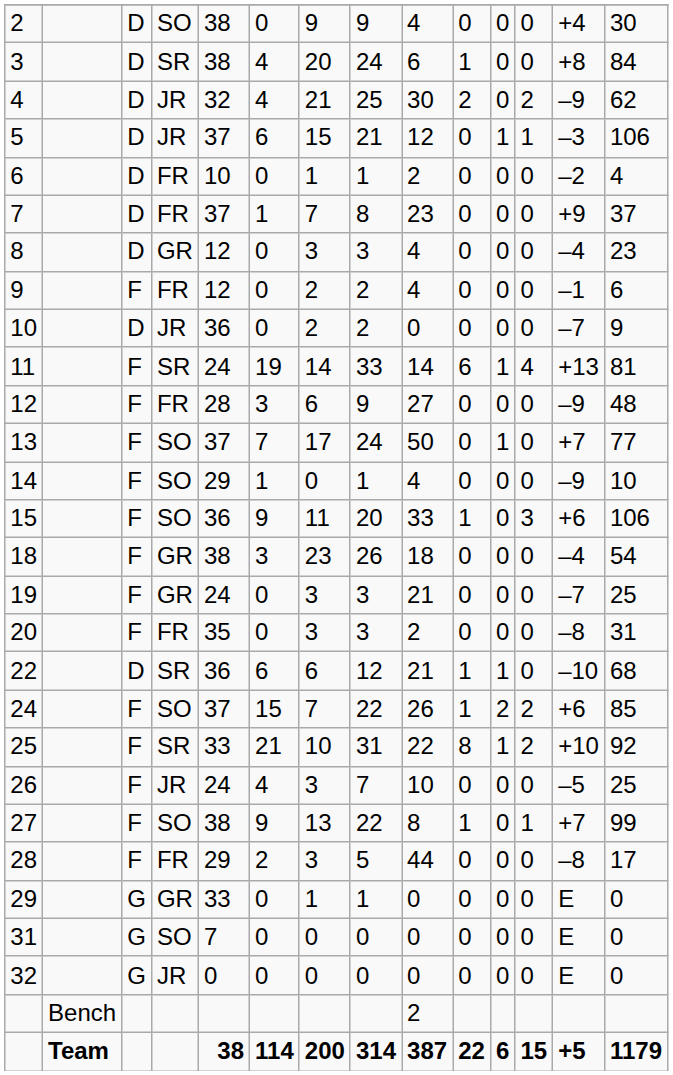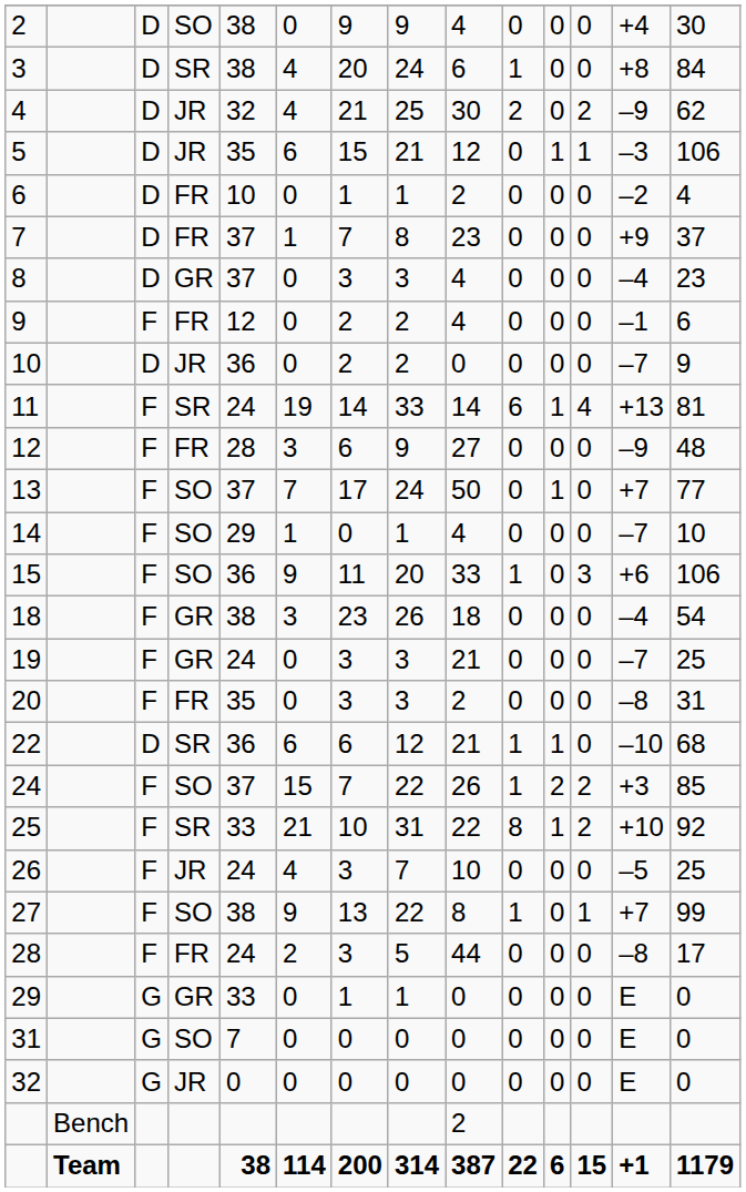row 4 | column 5: 37 -> 35
row 7 | column 5: 12 -> 37
row 13 | column 13: –9 -> –7
row 19 | column 13: +6 -> +3
row 23 | column 5: 29 -> 24
row 28 | column 13: +5 -> +1
